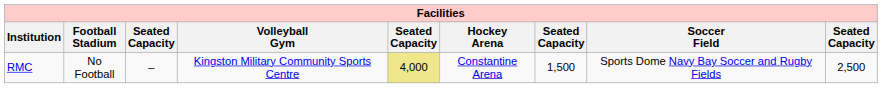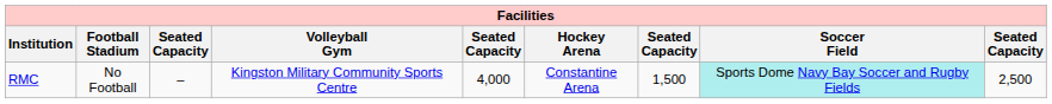RMC | column 5: khaki background -> no background
RMC | Soccer Field: no background -> paleturquoise background
